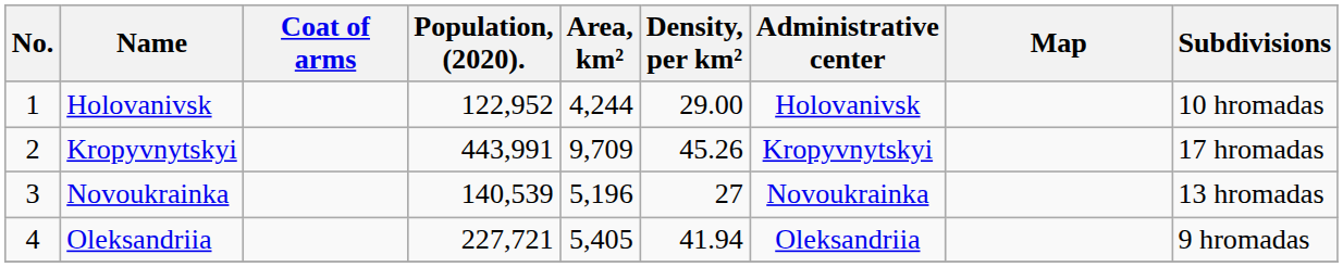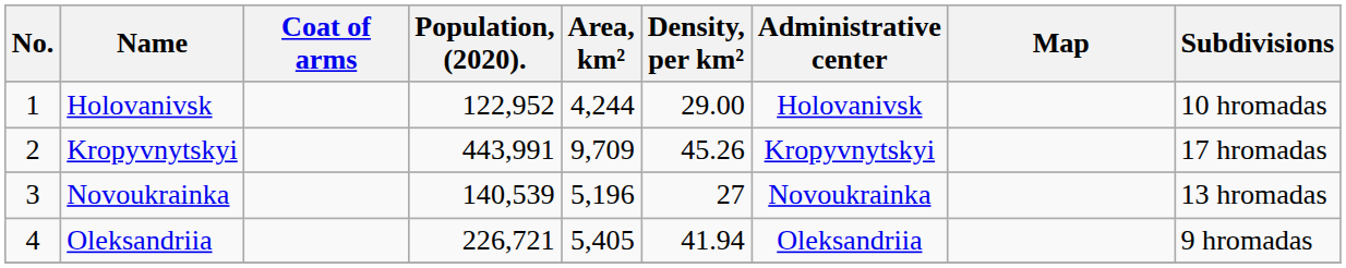row 5 | Population, (2020).: 227,721 -> 226,721
